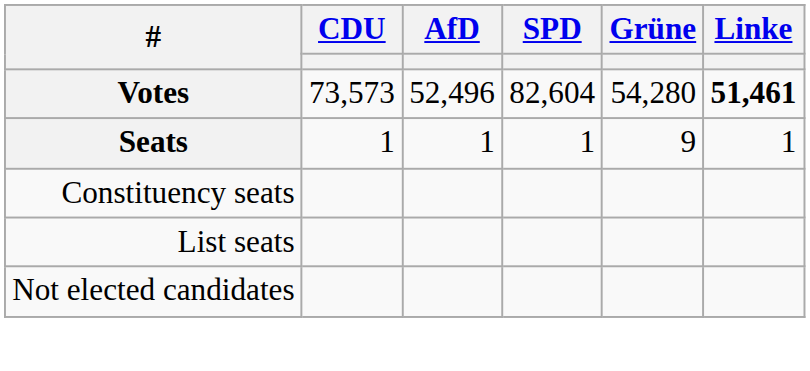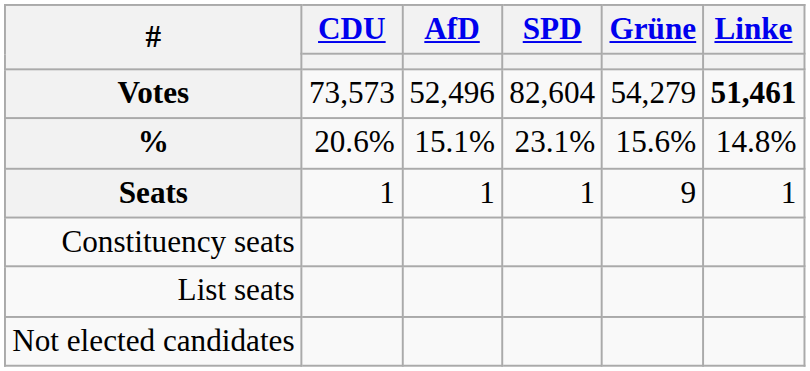Votes | Grüne: 54,280 -> 54,279
+ row: % | 20.6% | 15.1% | 23.1% | 15.6% | 14.8%
